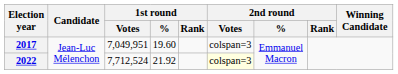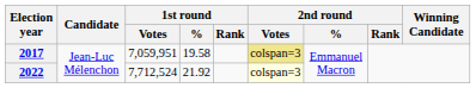2017 | 1st round / Votes: 7,049,951 -> 7,059,951
2017 | 1st round / %: 19.60 -> 19.58
2017 | 2nd round / Votes: no background -> khaki background
